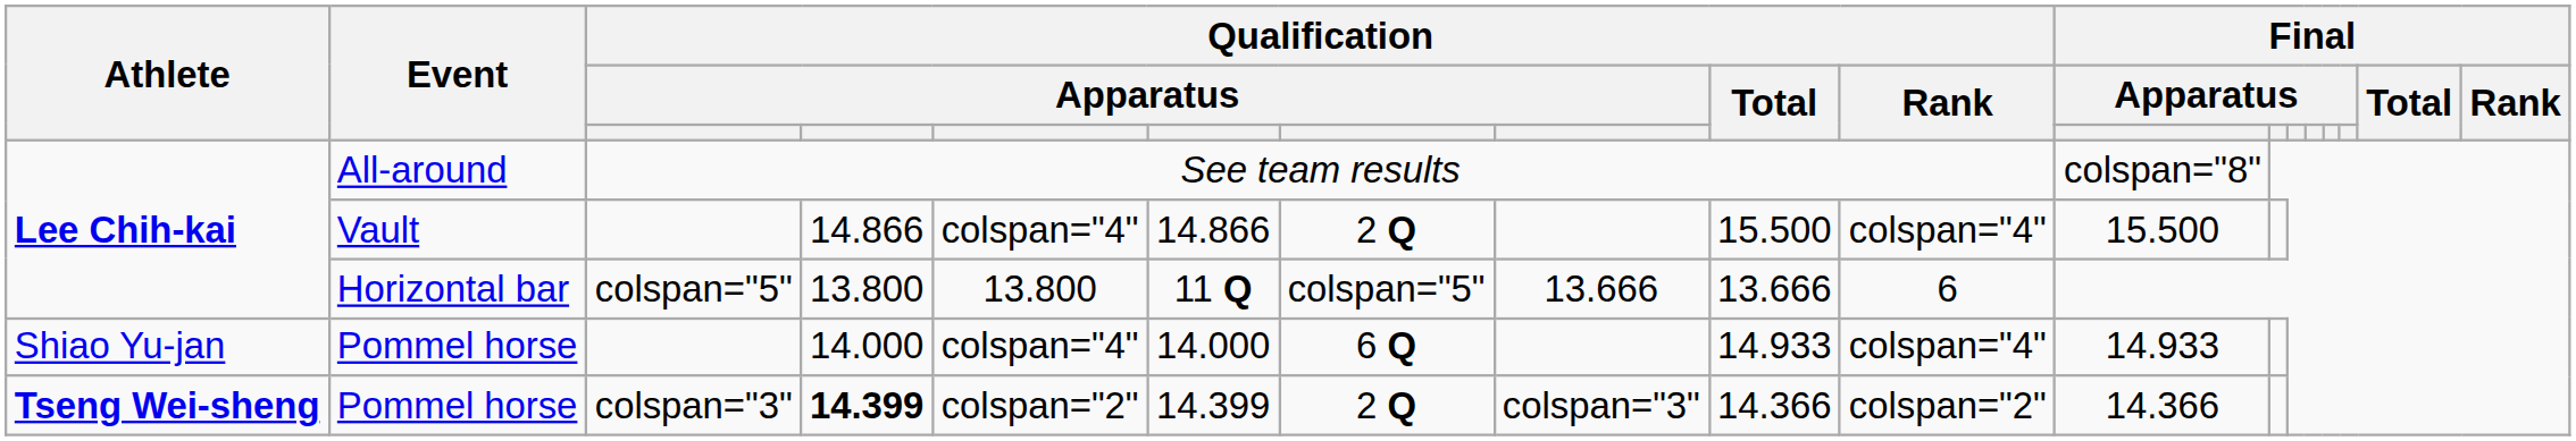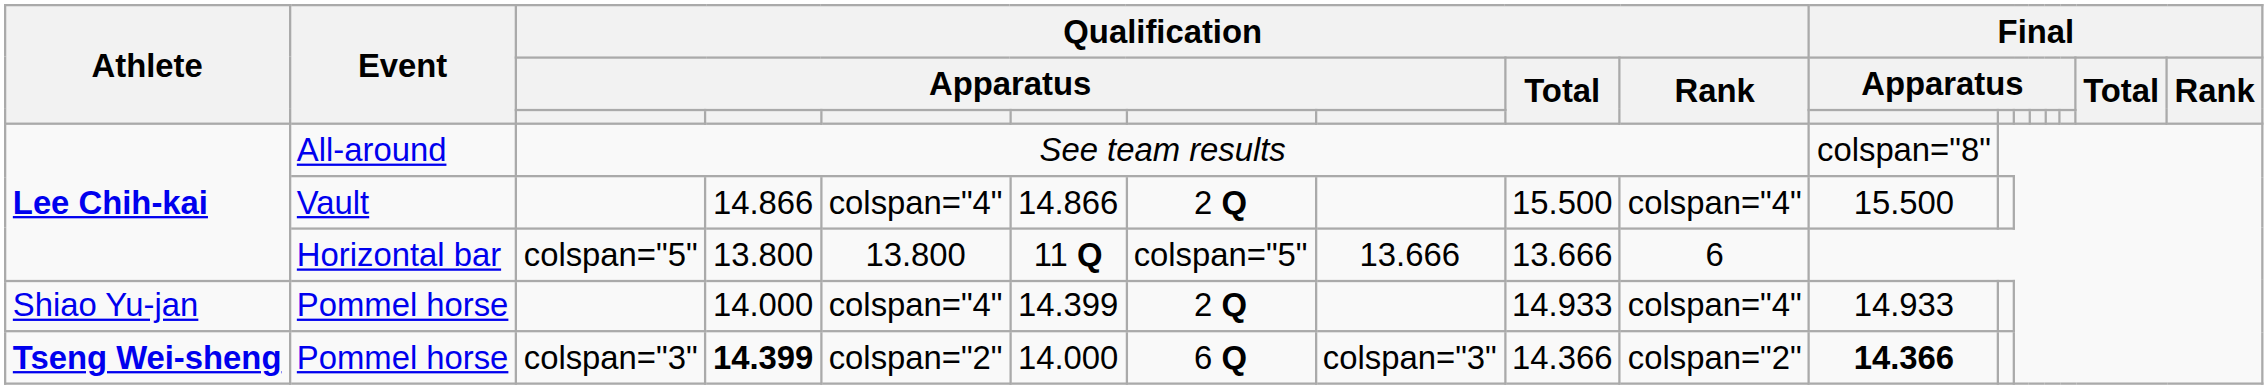row 7 | column 6: 14.000 -> 14.399
row 7 | column 7: 6 Q -> 2 Q
row 8 | column 6: 14.399 -> 14.000
row 8 | column 7: 2 Q -> 6 Q
row 8 | column 11: normal -> bold
